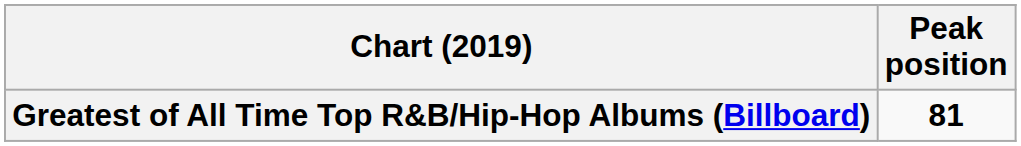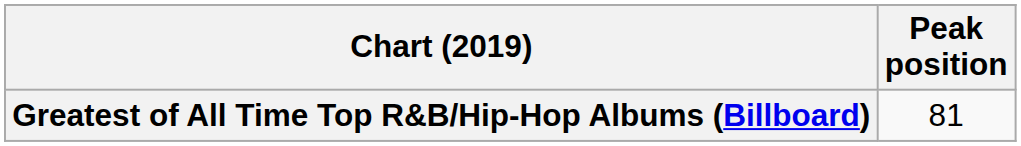row 2 | Peak position: bold -> normal
